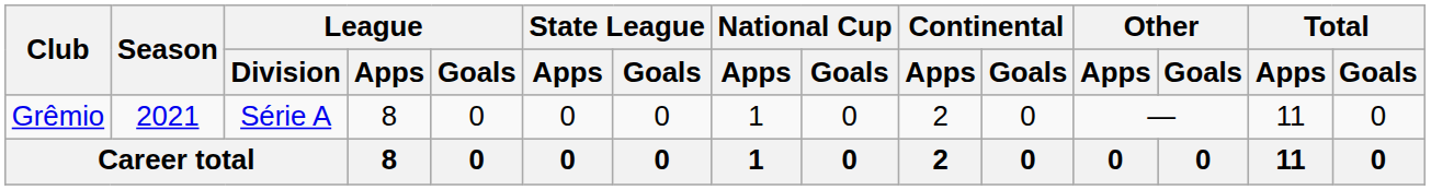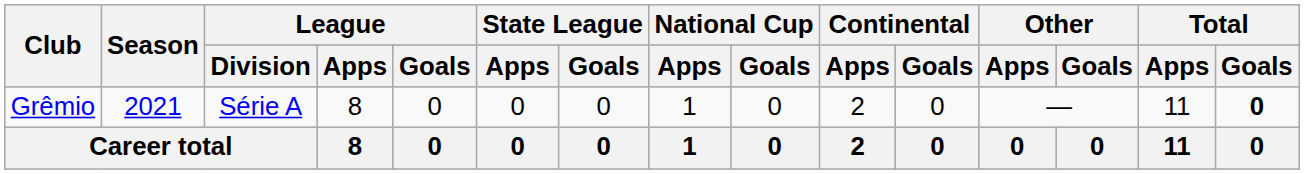Grêmio | Total / Goals: normal -> bold
